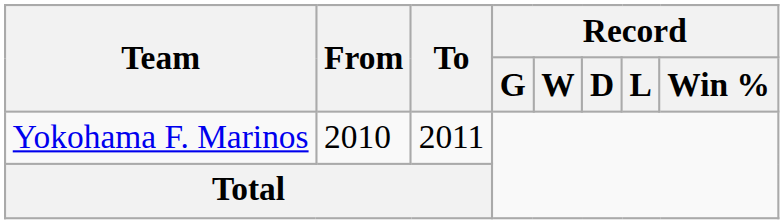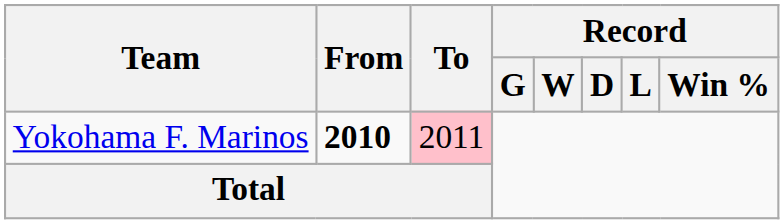Yokohama F. Marinos | From: normal -> bold
Yokohama F. Marinos | To: no background -> pink background
